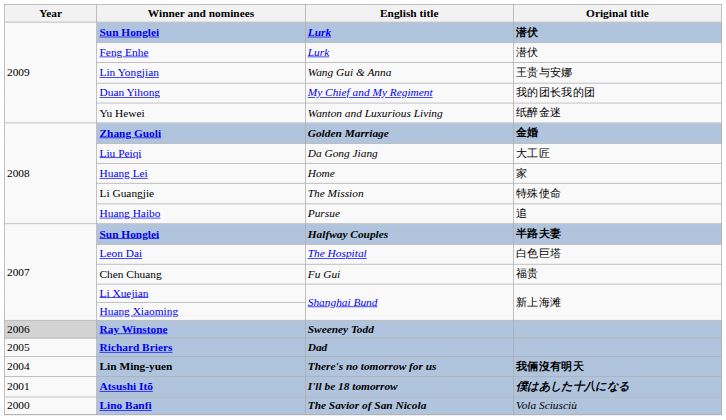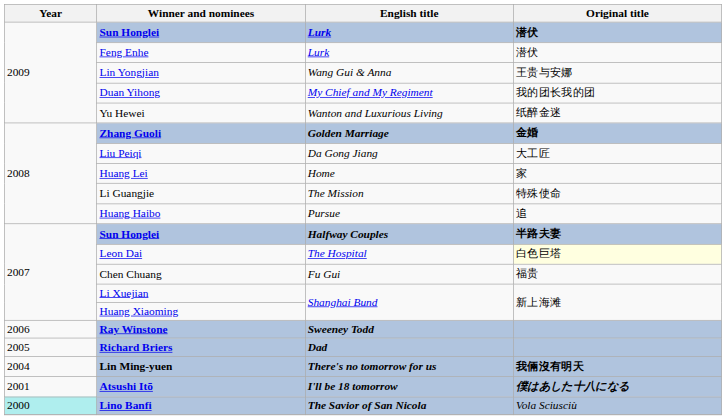Leon Dai | Original title: no background -> lightyellow background
Ray Winstone | Year: lightgrey background -> no background
Lino Banfi | Year: no background -> paleturquoise background
